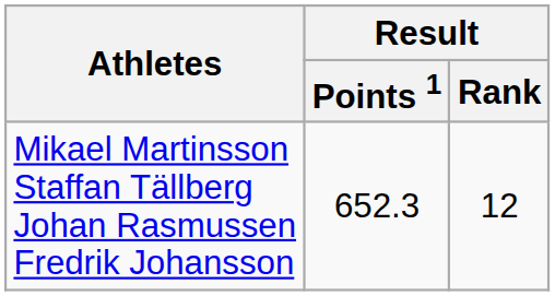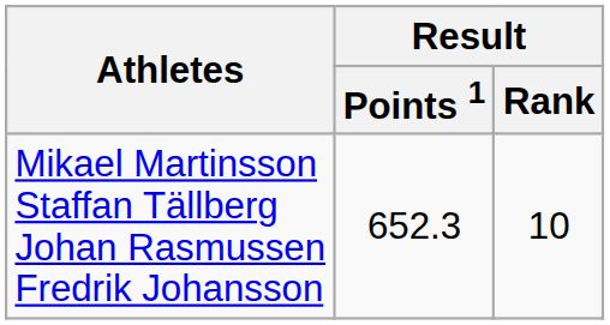row 3 | Result / Rank: 12 -> 10
